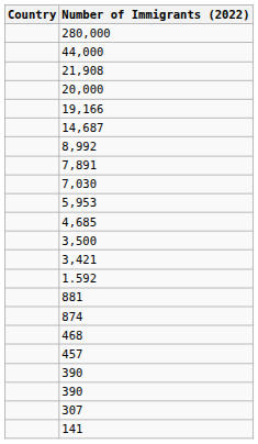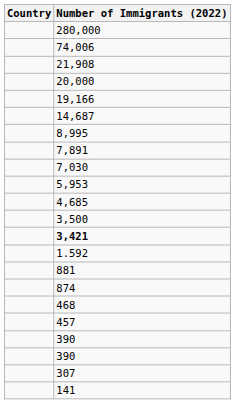row 3 | Number of Immigrants (2022): 44,000 -> 74,006
row 8 | Number of Immigrants (2022): 8,992 -> 8,995
row 14 | Number of Immigrants (2022): normal -> bold
